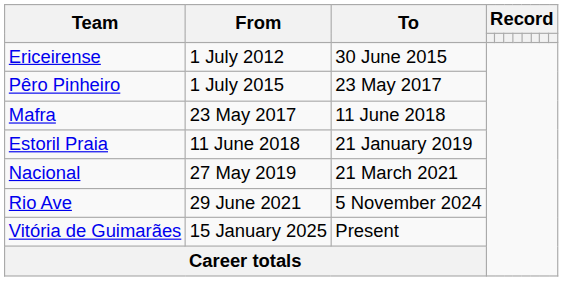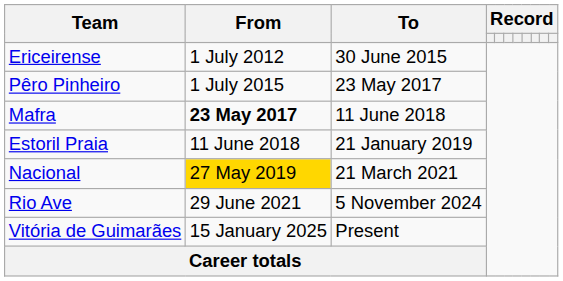Mafra | From: normal -> bold
Nacional | From: no background -> gold background
